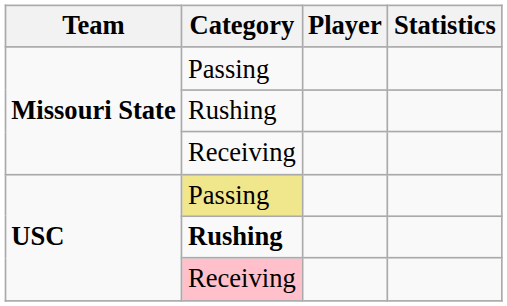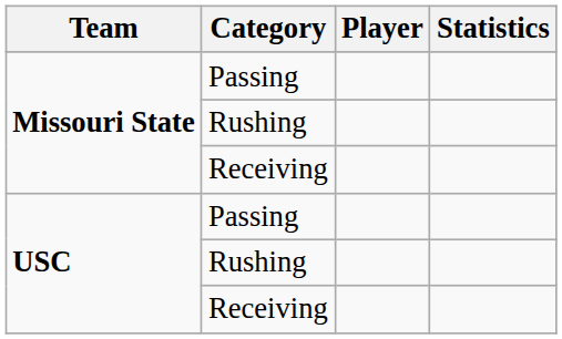USC / Passing | Category: khaki background -> no background
USC / Rushing | Category: bold -> normal
USC / Receiving | Category: pink background -> no background
